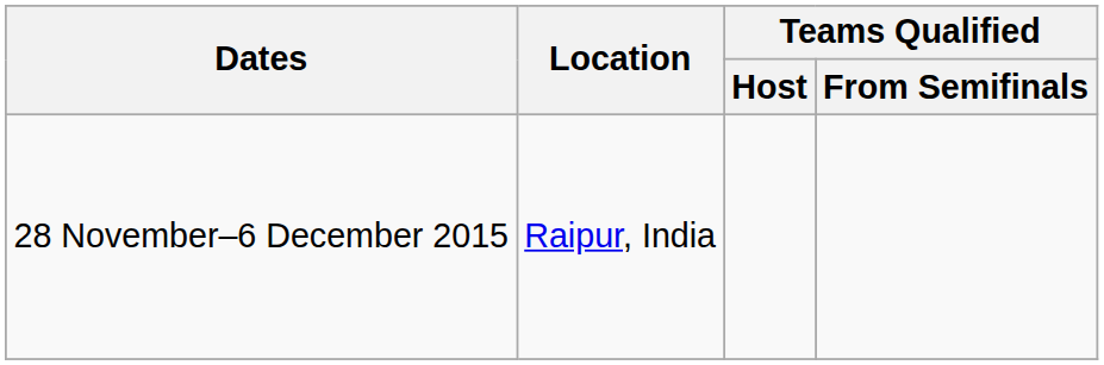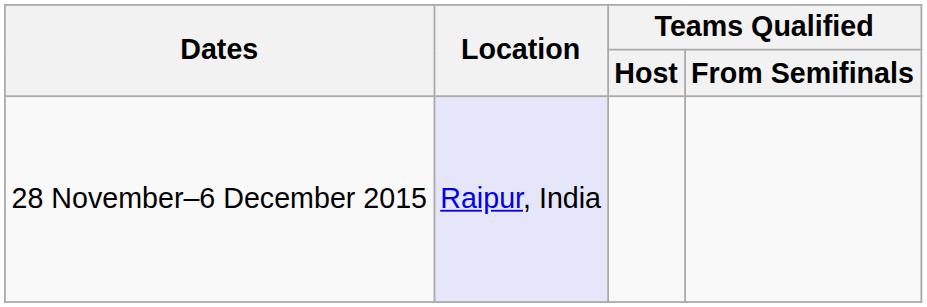28 November–6 December 2015 | Location: no background -> lavender background
